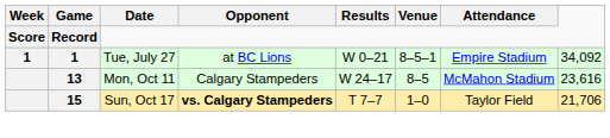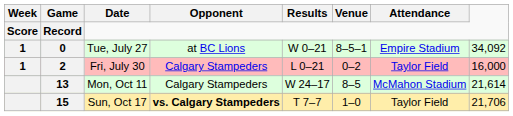Tue, July 27 | Game / Record: 1 -> 0
+ row: 1 | 2 | Fri, July 30 | Calgary Stampeders | L 0–21 | 0–2 | Taylor Field | 16,000
Mon, Oct 11 | column 8: 23,616 -> 21,614
